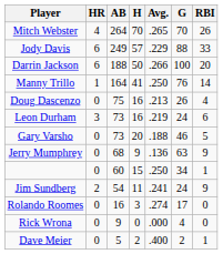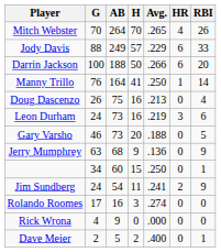columns swapped: G <-> HR
